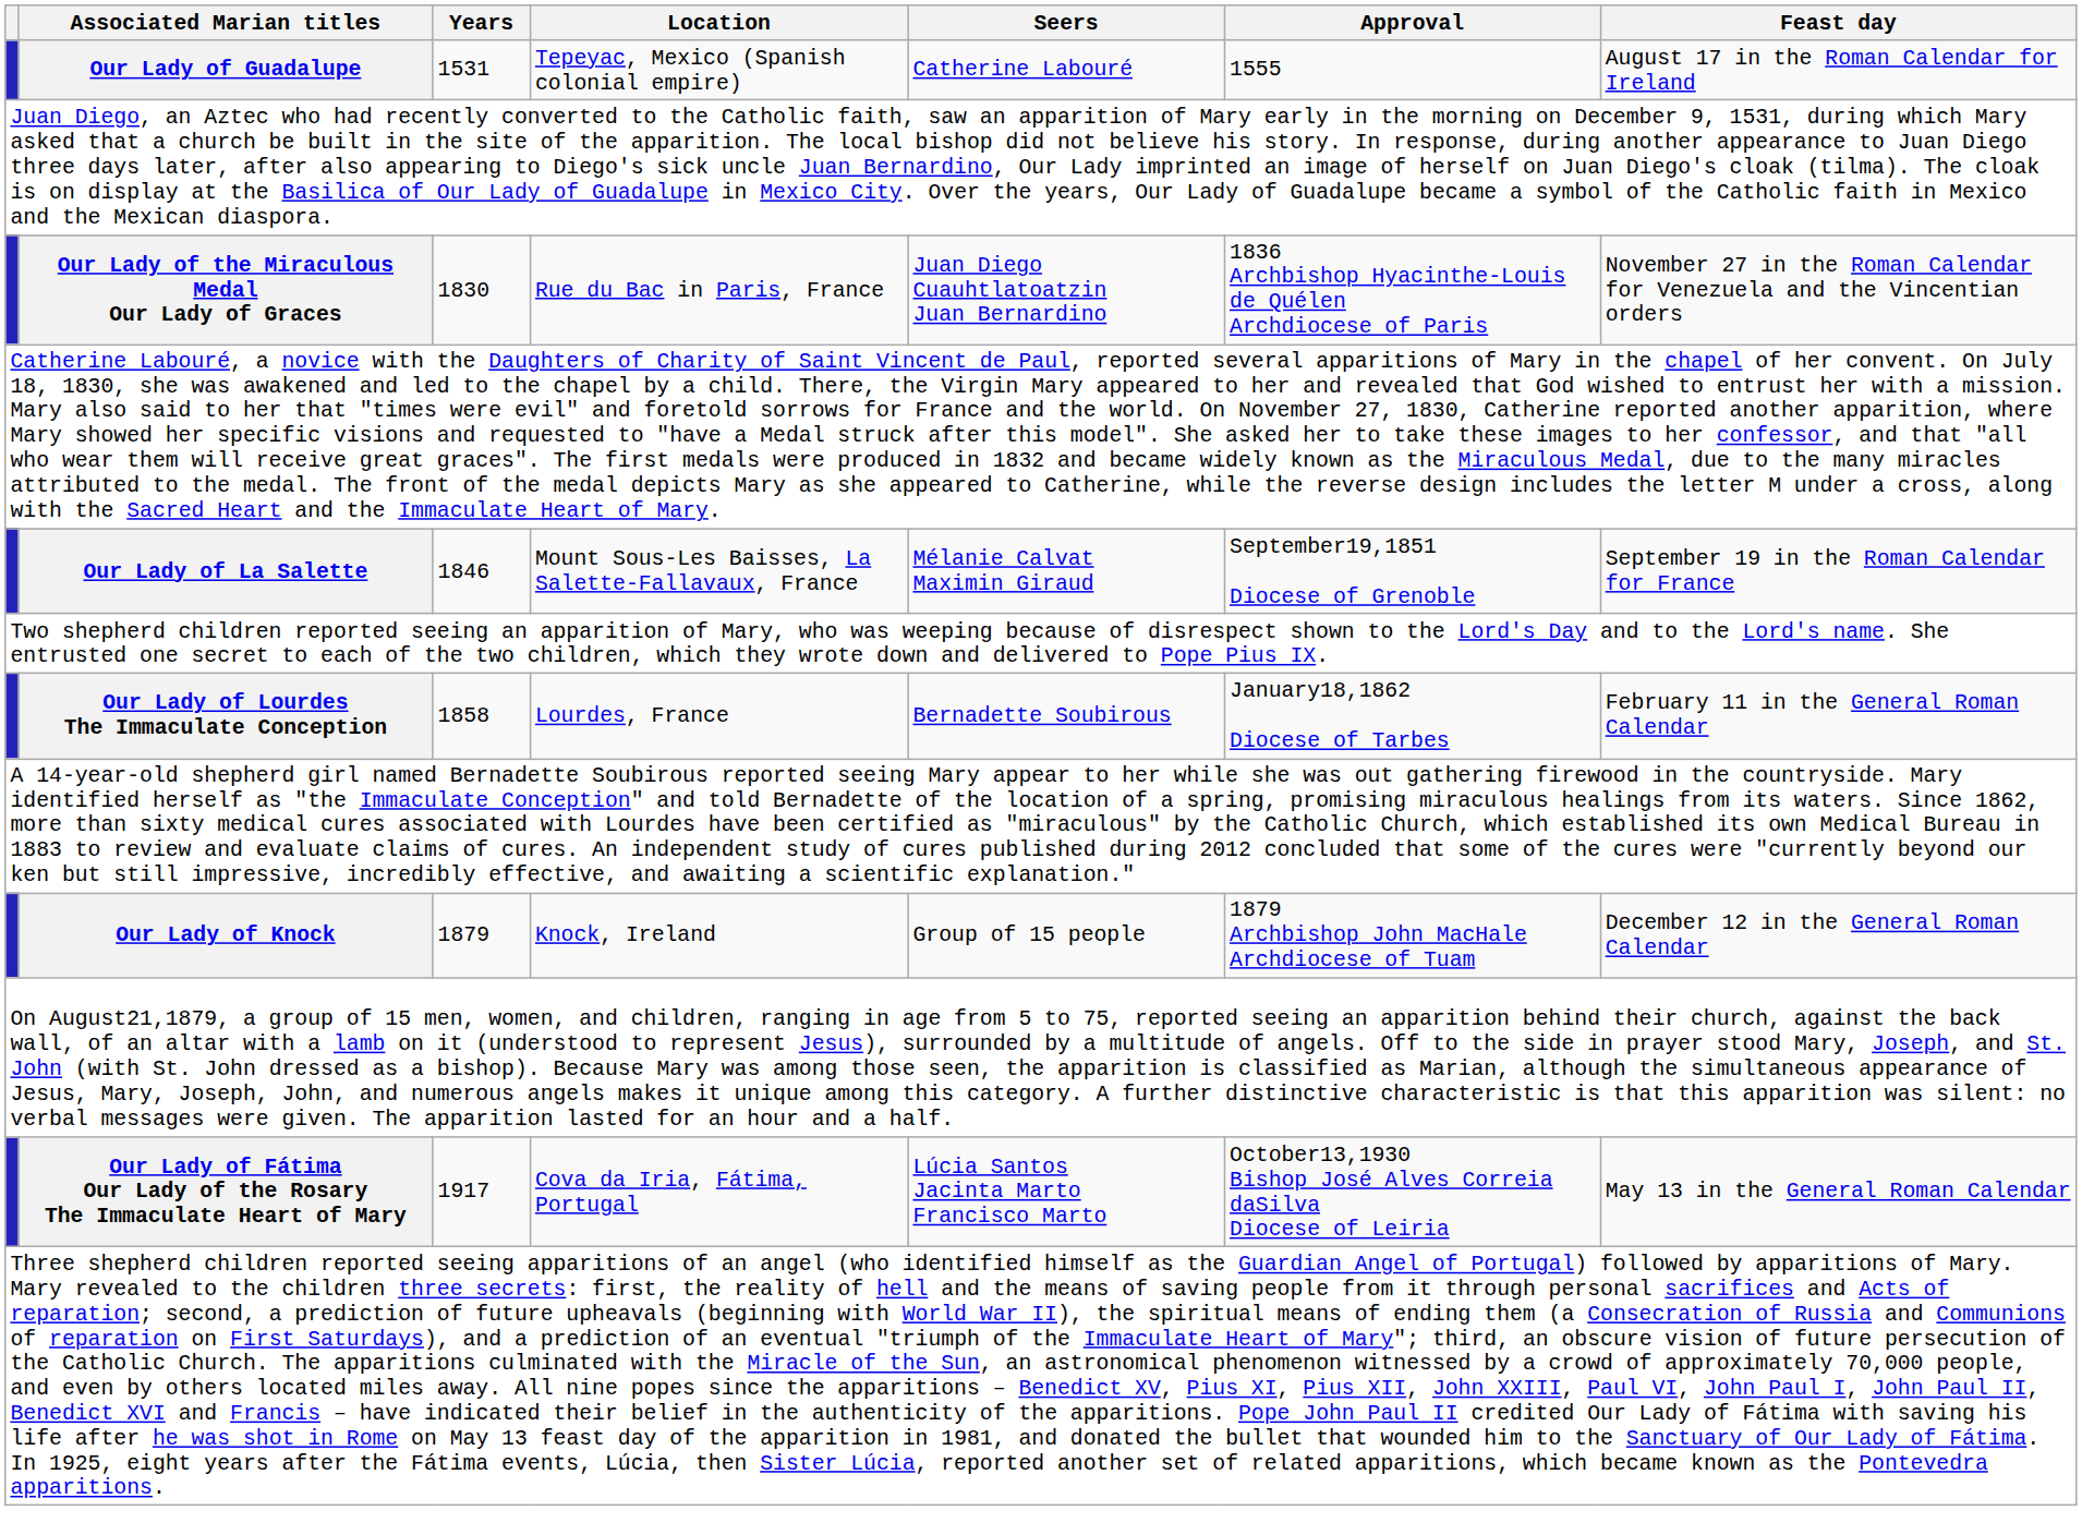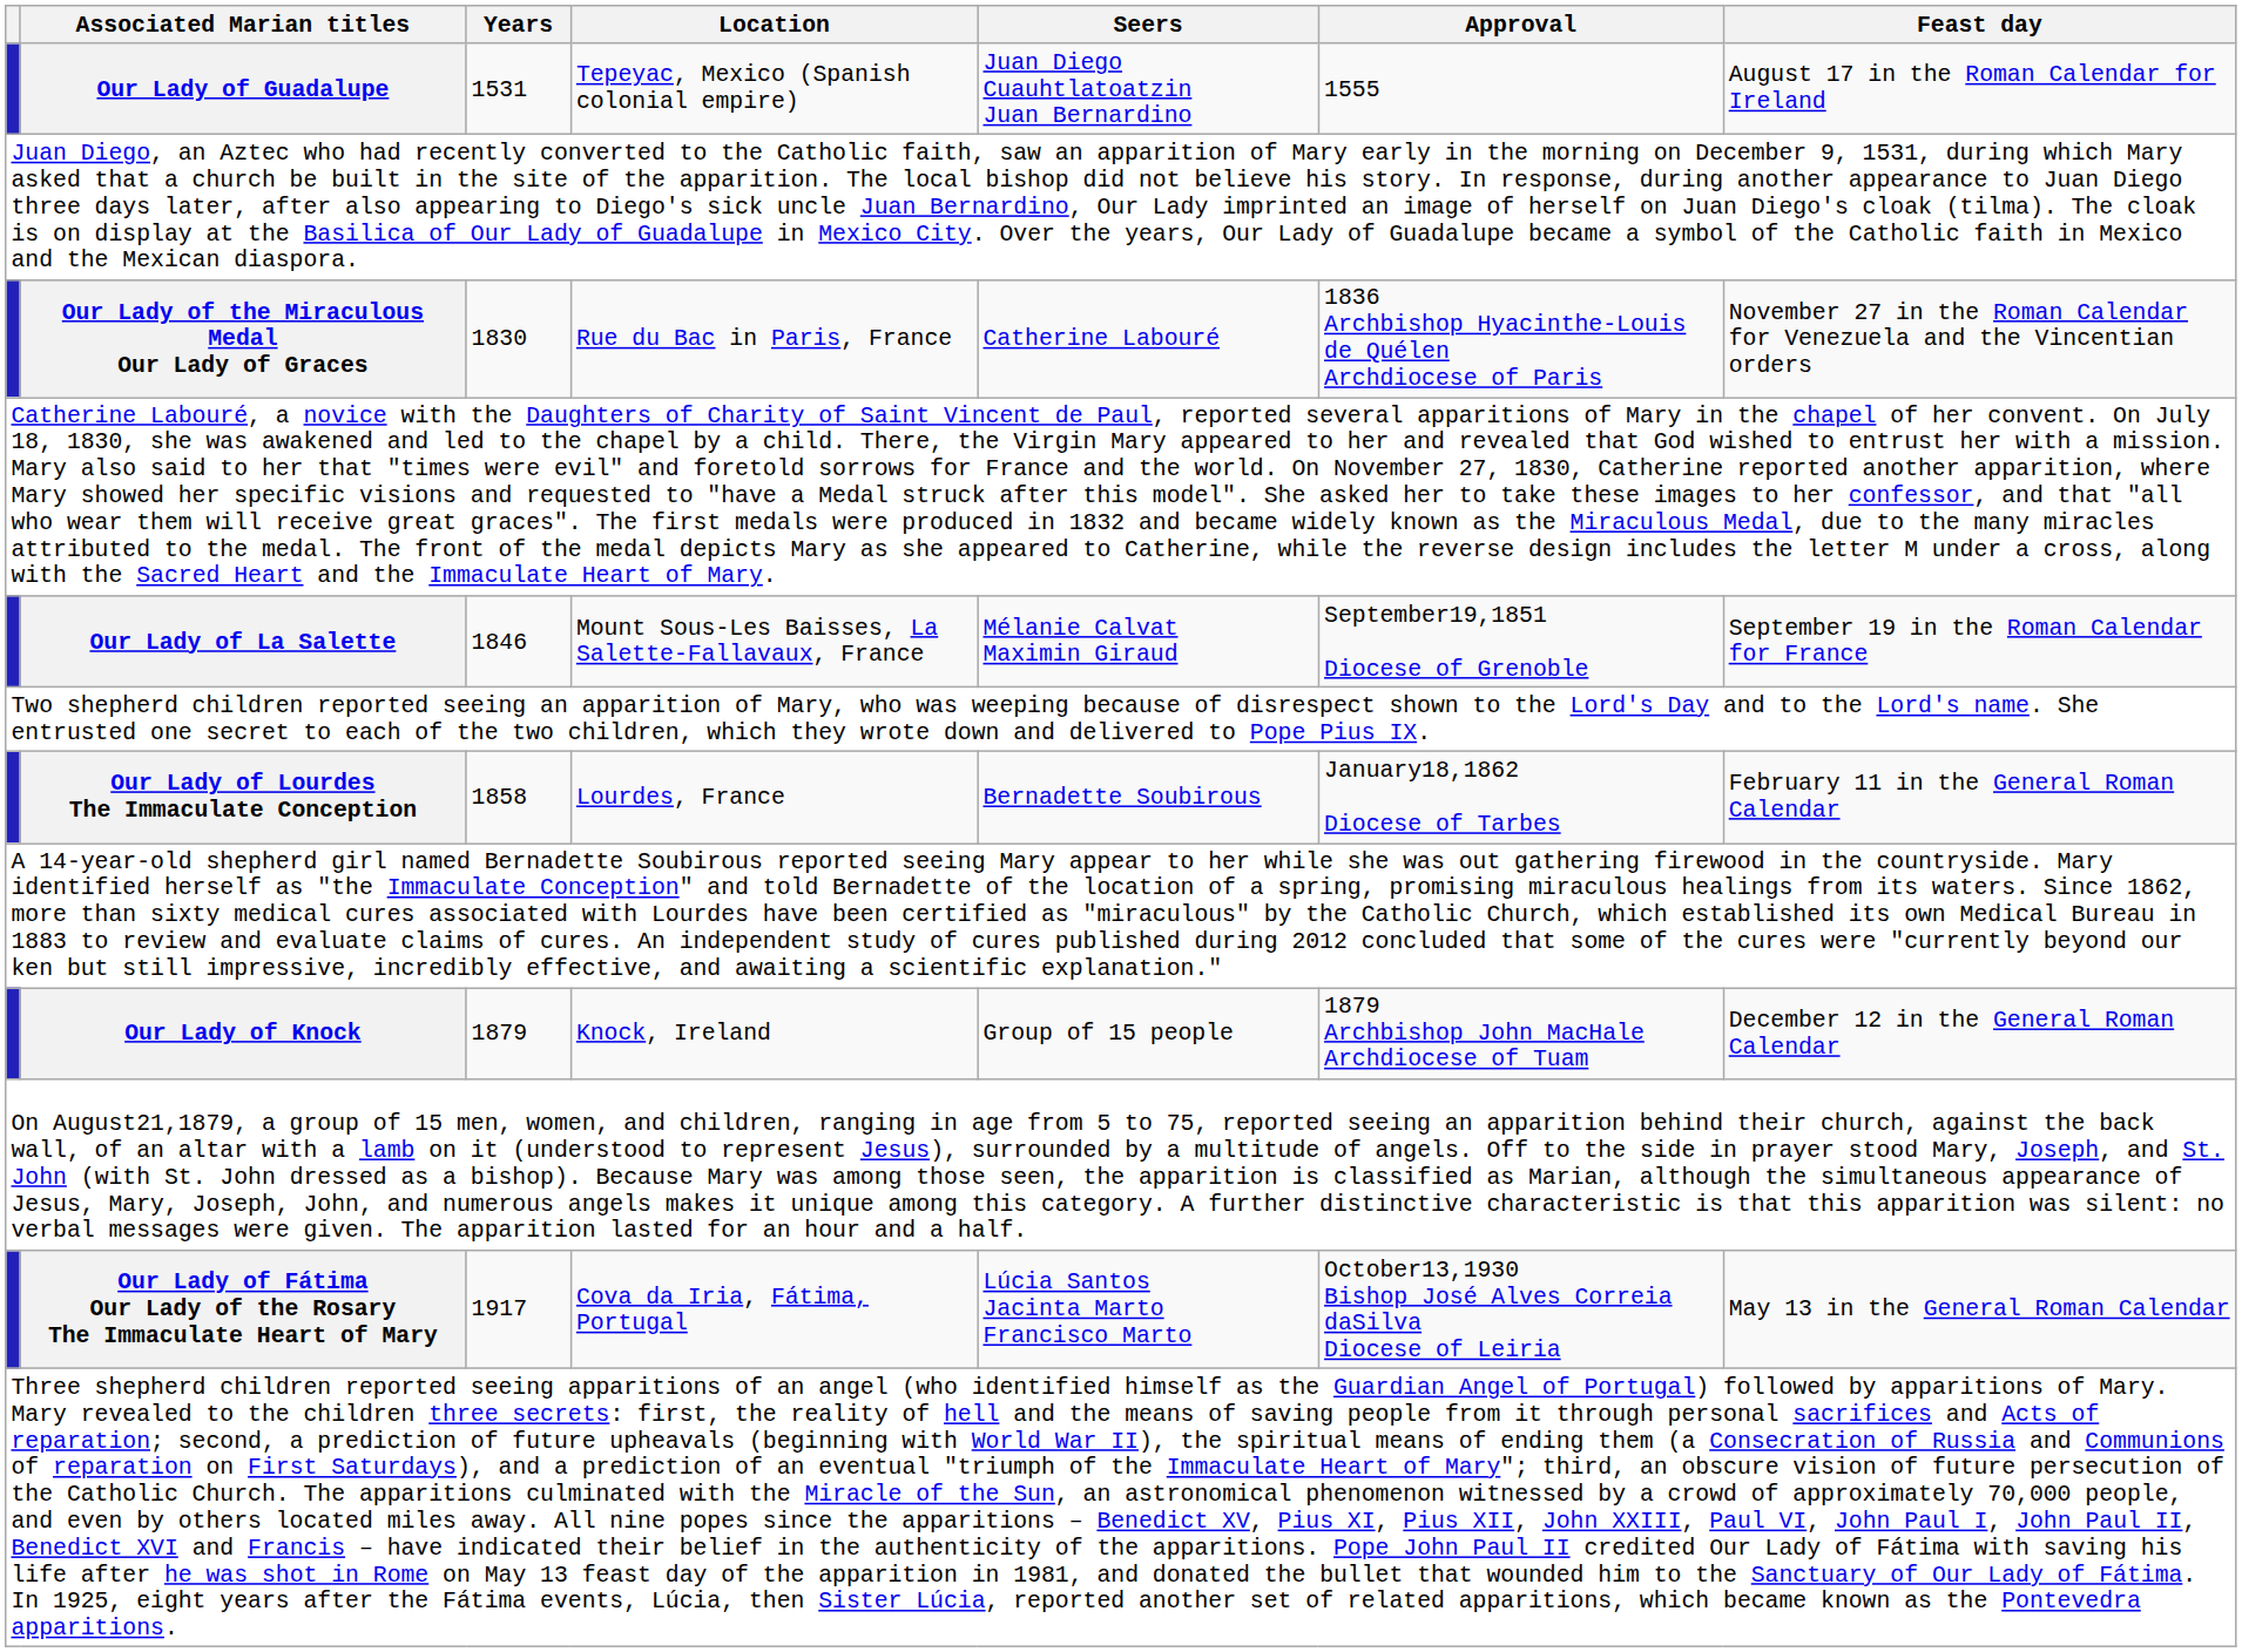Our Lady of Guadalupe | Seers: Catherine Labouré -> Juan Diego Cuauhtlatoatzin Juan Bernardino
Our Lady of the Miraculous Medal Our Lady of Graces | Seers: Juan Diego Cuauhtlatoatzin Juan Bernardino -> Catherine Labouré
